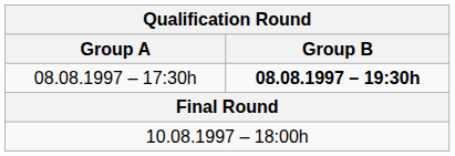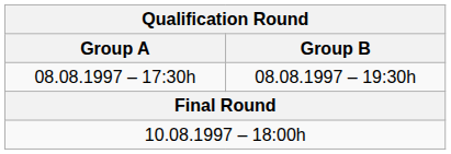08.08.1997 – 17:30h | Group B: bold -> normal
